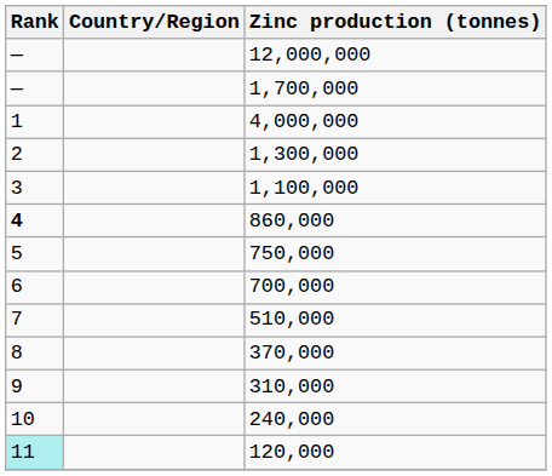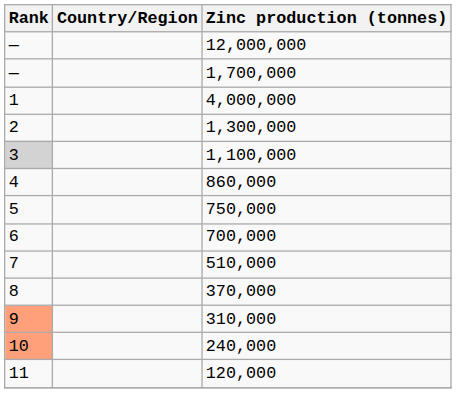1,100,000 | Rank: no background -> lightgrey background
860,000 | Rank: bold -> normal
310,000 | Rank: no background -> lightsalmon background
240,000 | Rank: no background -> lightsalmon background
120,000 | Rank: paleturquoise background -> no background
